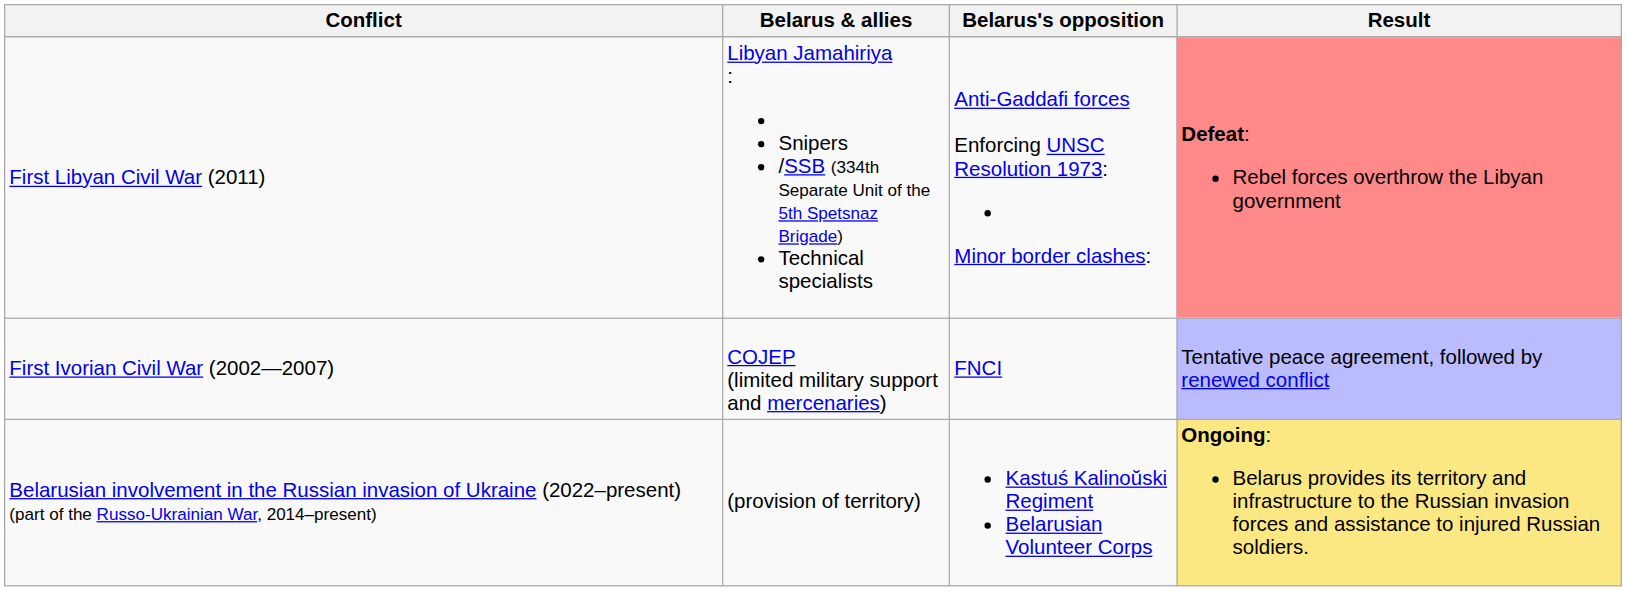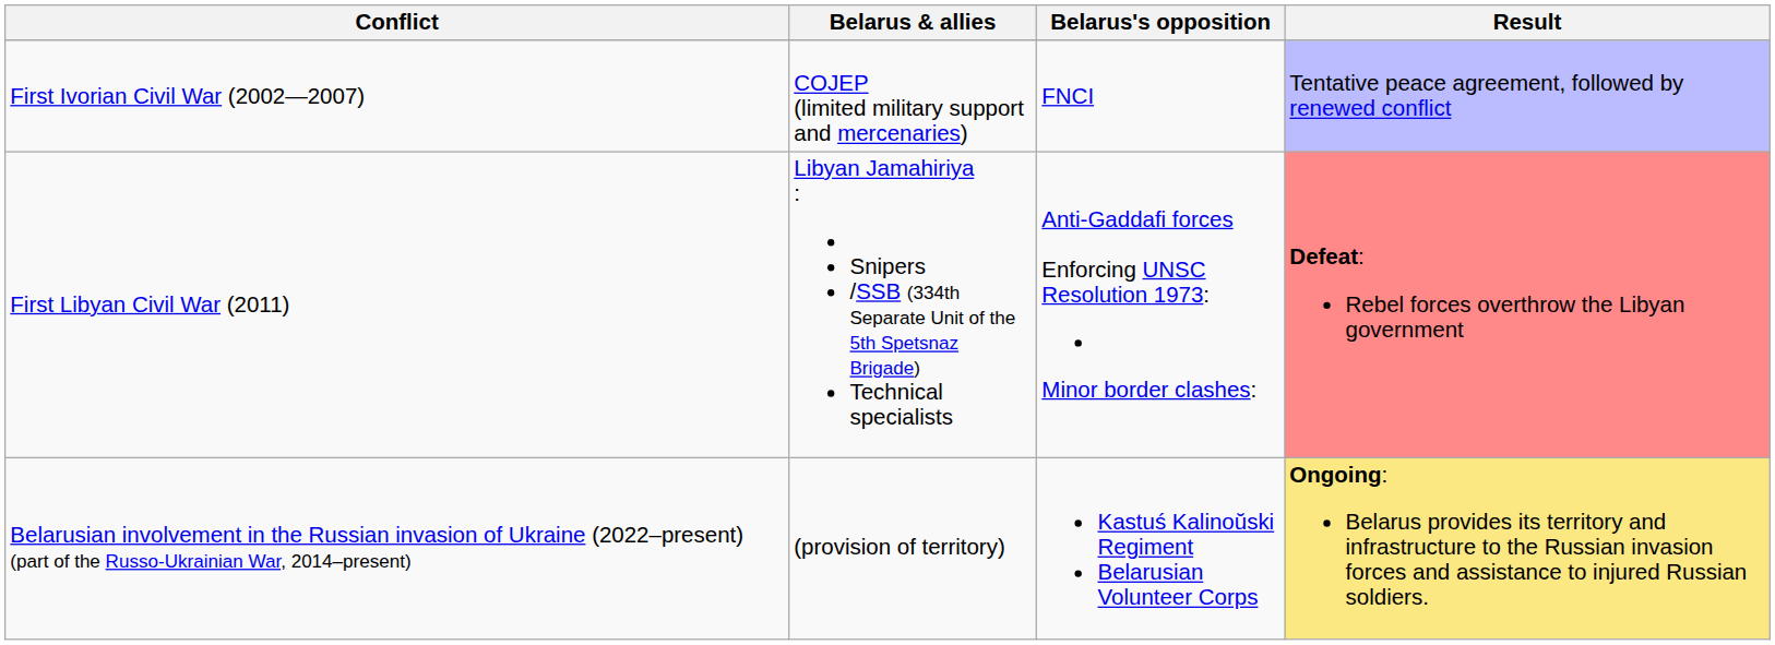rows swapped: First Ivorian Civil War (2002—2007) <-> First Libyan Civil War (2011)
